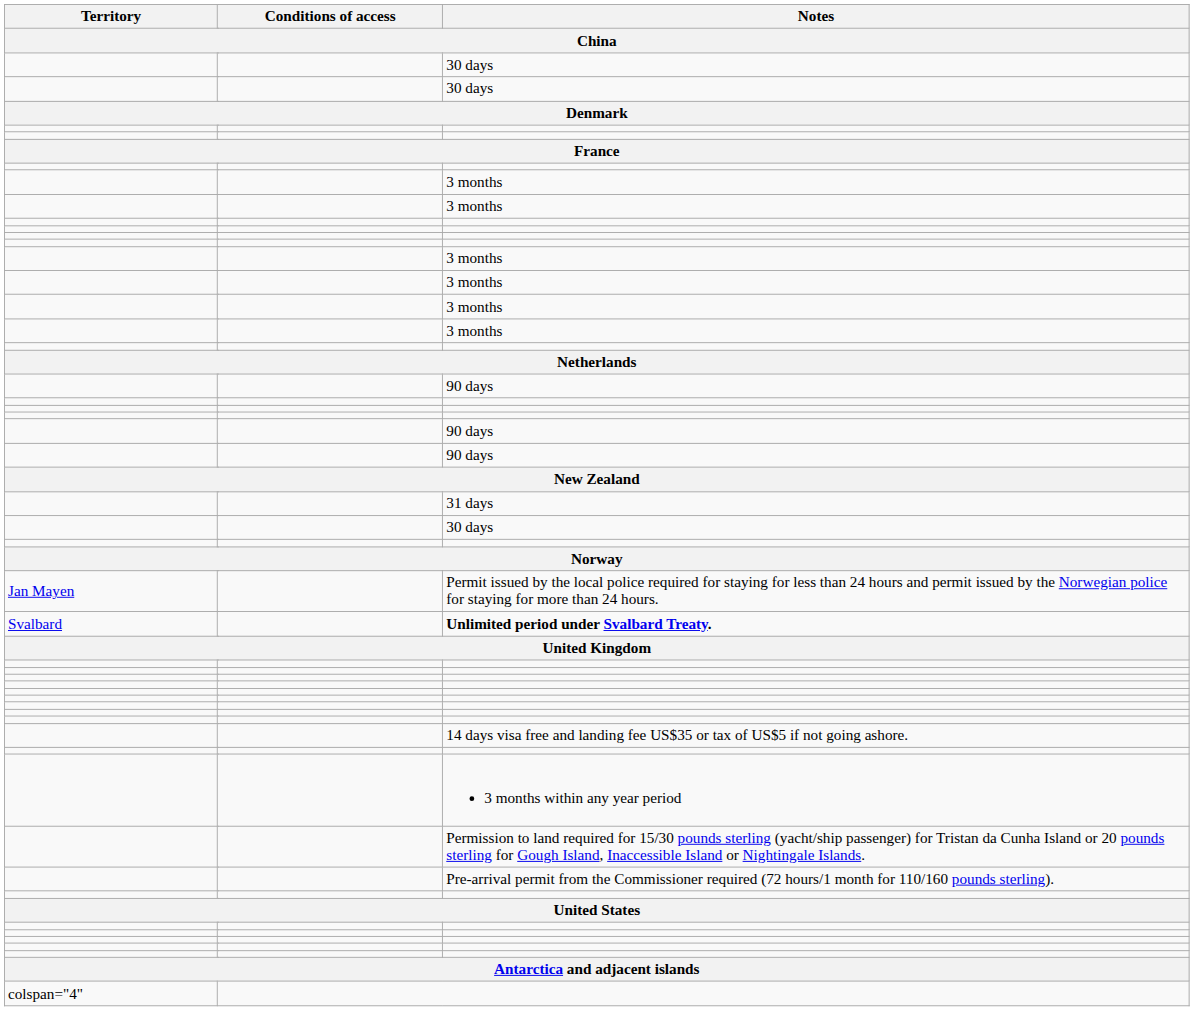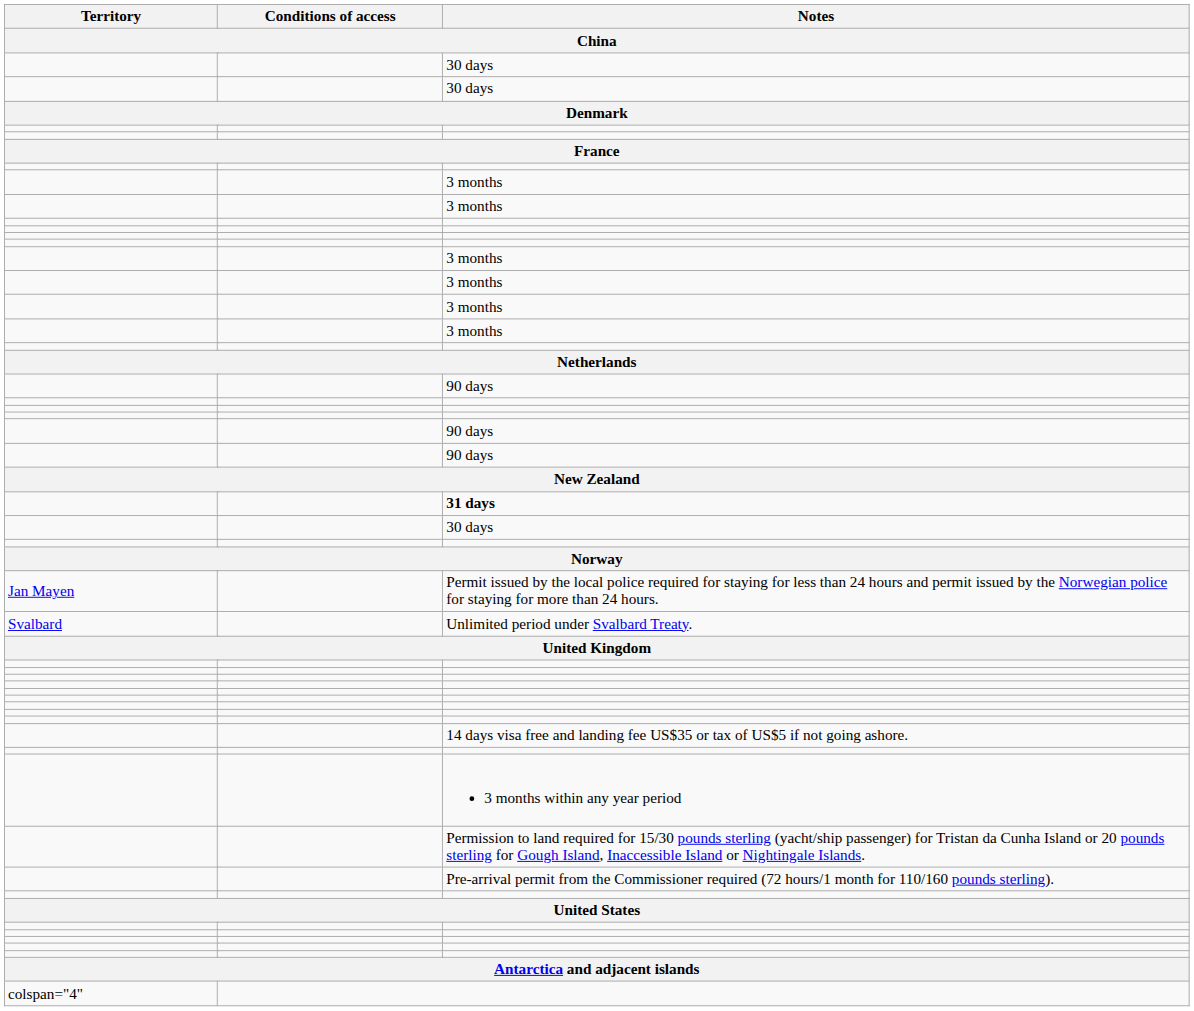31 days | Notes: normal -> bold
Unlimited period under Svalbard Treaty. | Notes: bold -> normal
